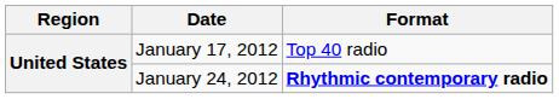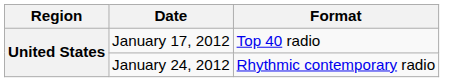January 24, 2012 | Format: bold -> normal
